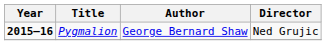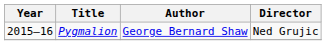Pygmalion | Year: bold -> normal
